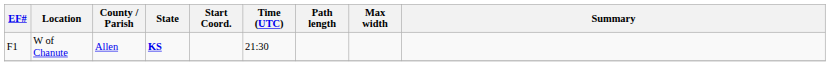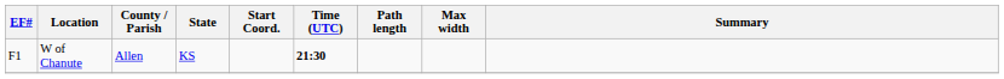W of Chanute | State: bold -> normal
W of Chanute | Time (UTC): normal -> bold
